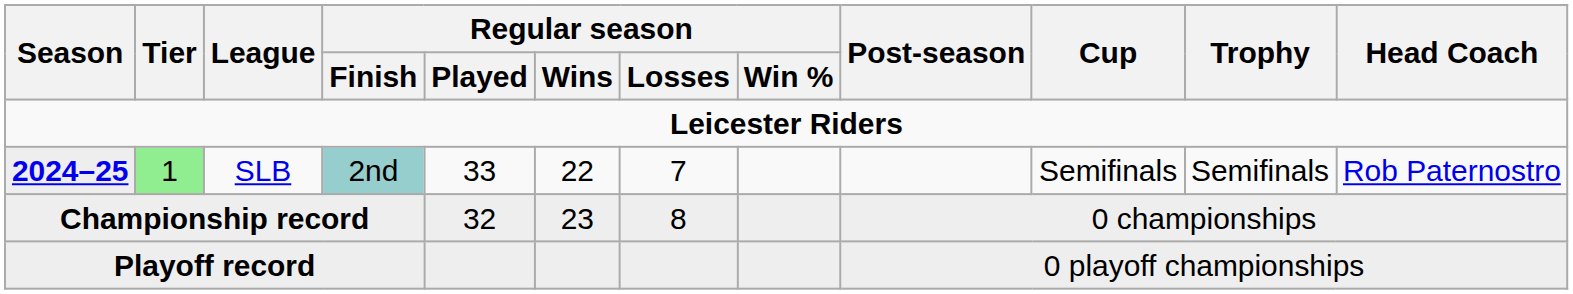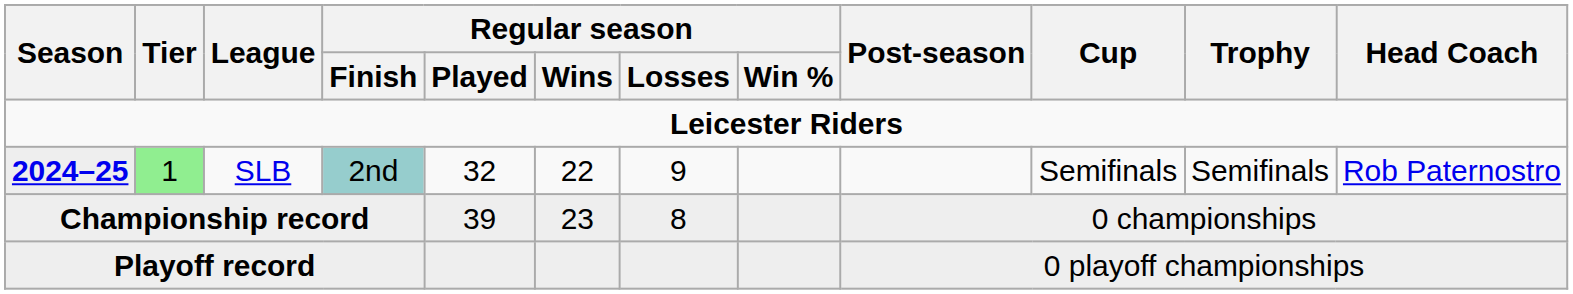2024–25 | Regular season / Played: 33 -> 32
2024–25 | Regular season / Losses: 7 -> 9
Championship record | Regular season / Played: 32 -> 39
